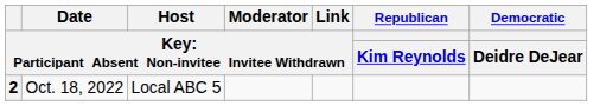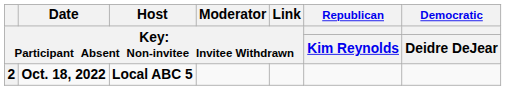2 | column 2: normal -> bold
2 | column 3: normal -> bold
